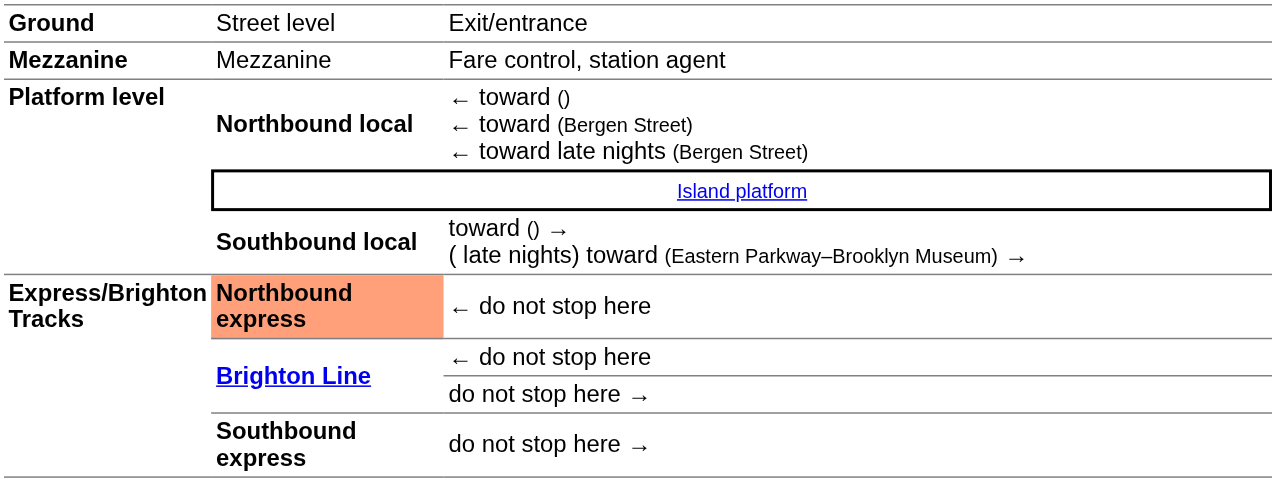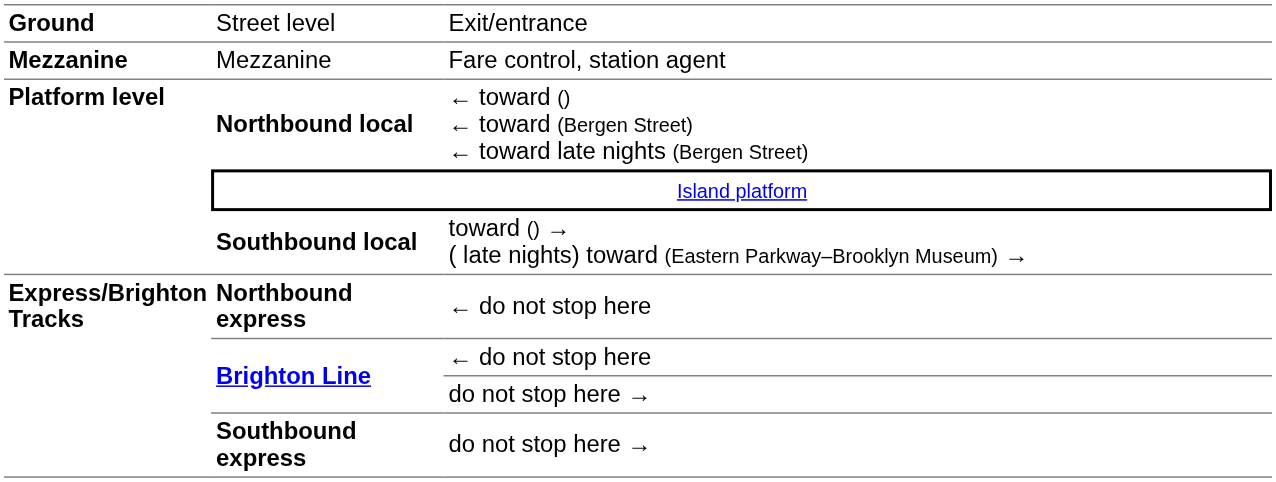Northbound express | column 2: lightsalmon background -> no background
